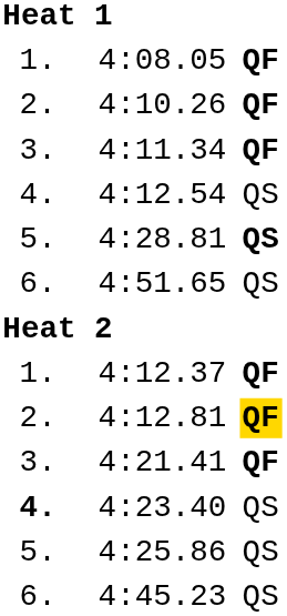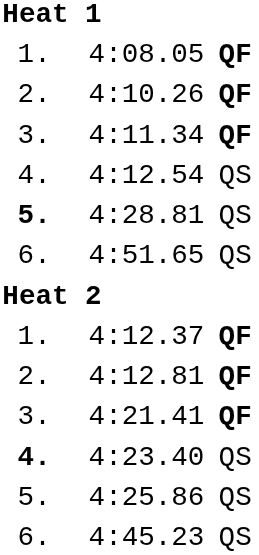4:28.81 | column 1: normal -> bold
4:28.81 | column 3: bold -> normal
4:12.81 | column 3: gold background -> no background
